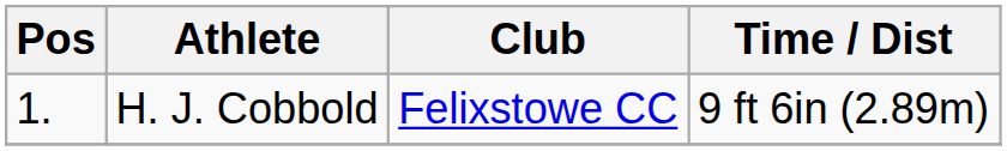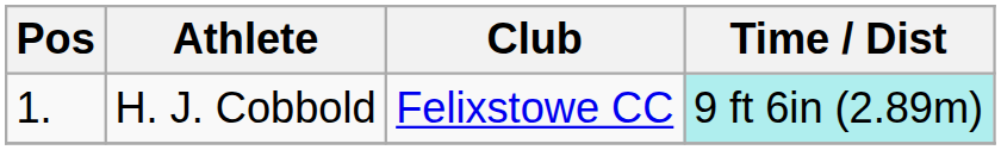H. J. Cobbold | Time / Dist: no background -> paleturquoise background
